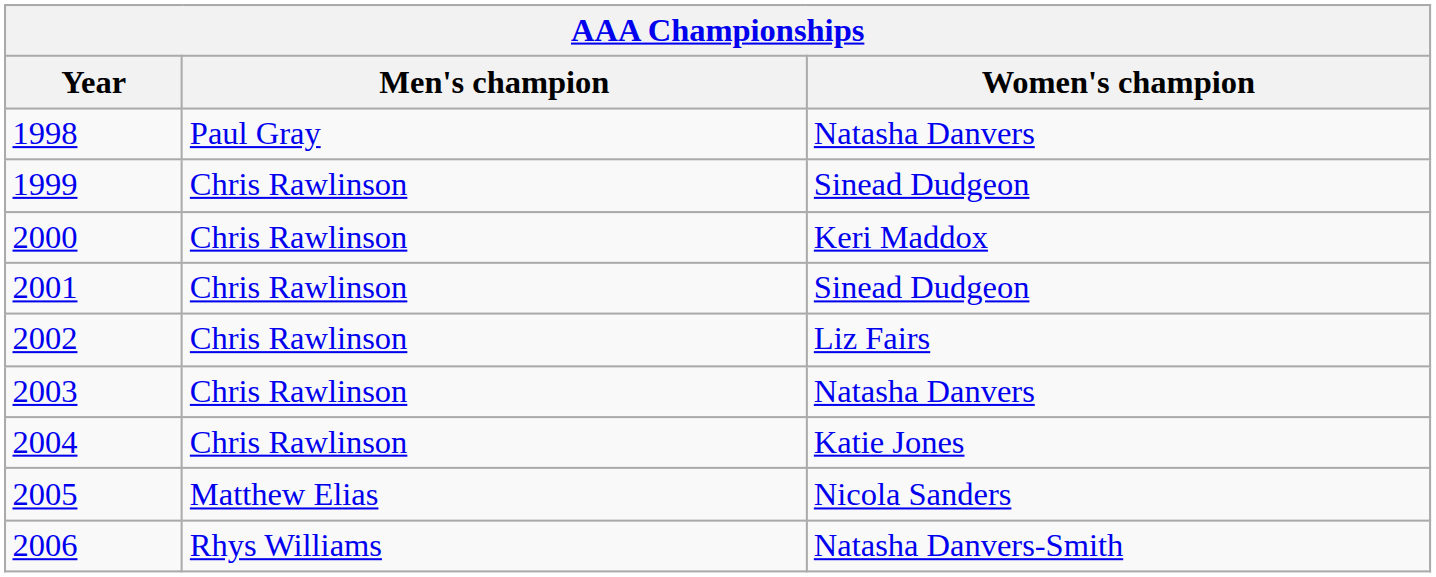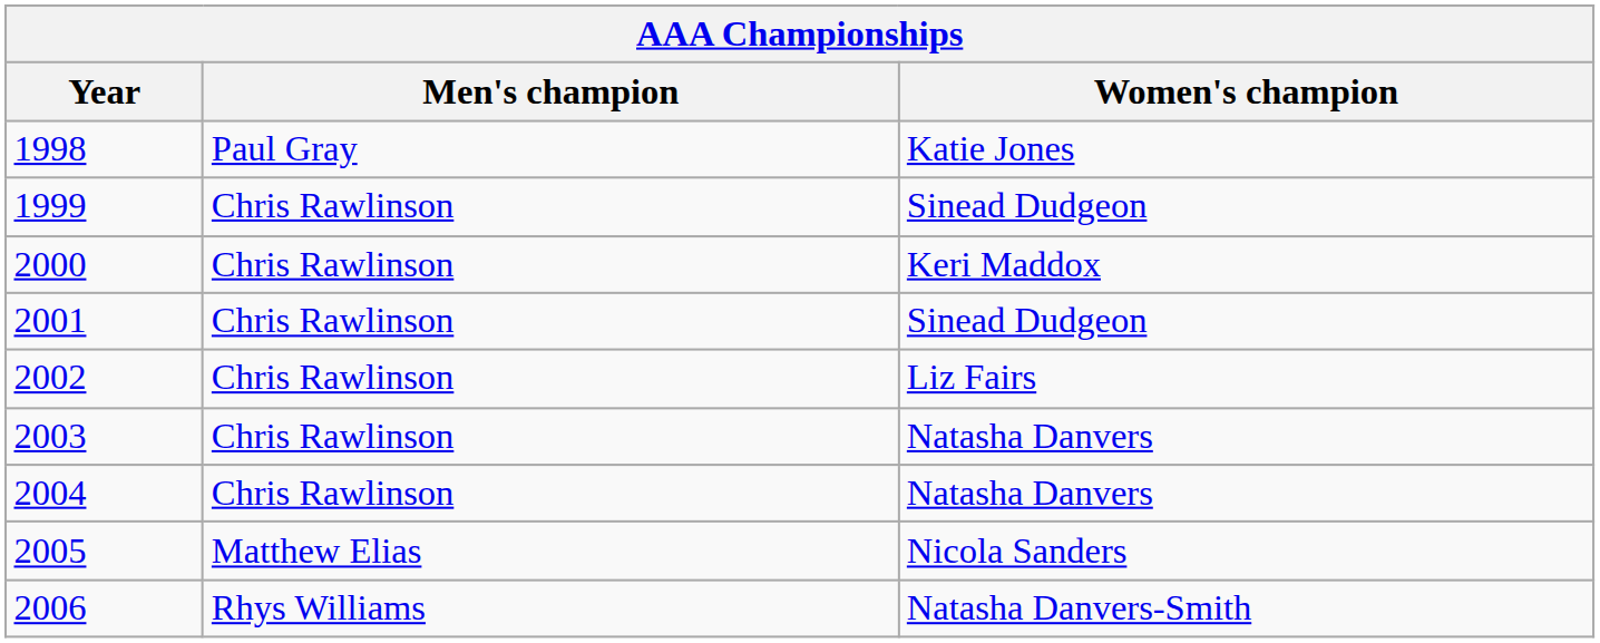1998 | Women's champion: Natasha Danvers -> Katie Jones
2004 | Women's champion: Katie Jones -> Natasha Danvers
